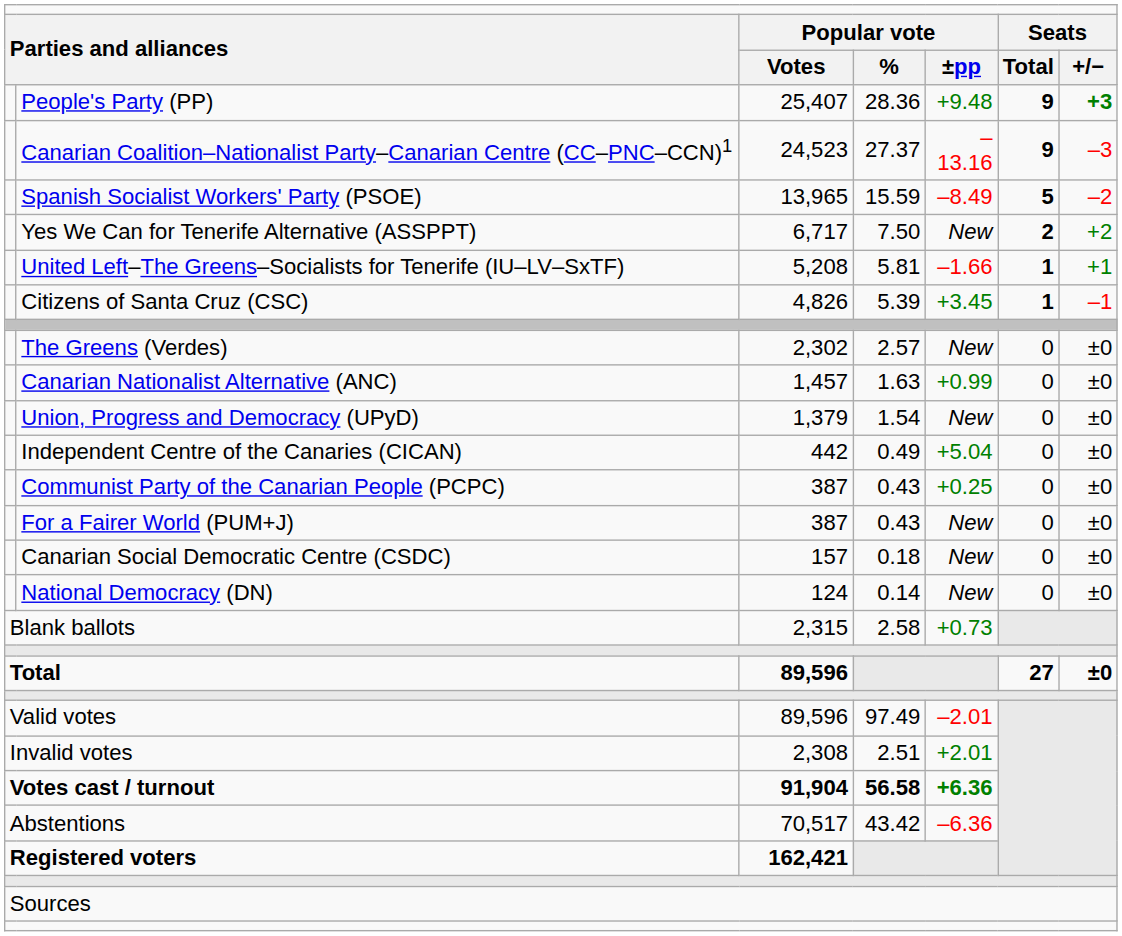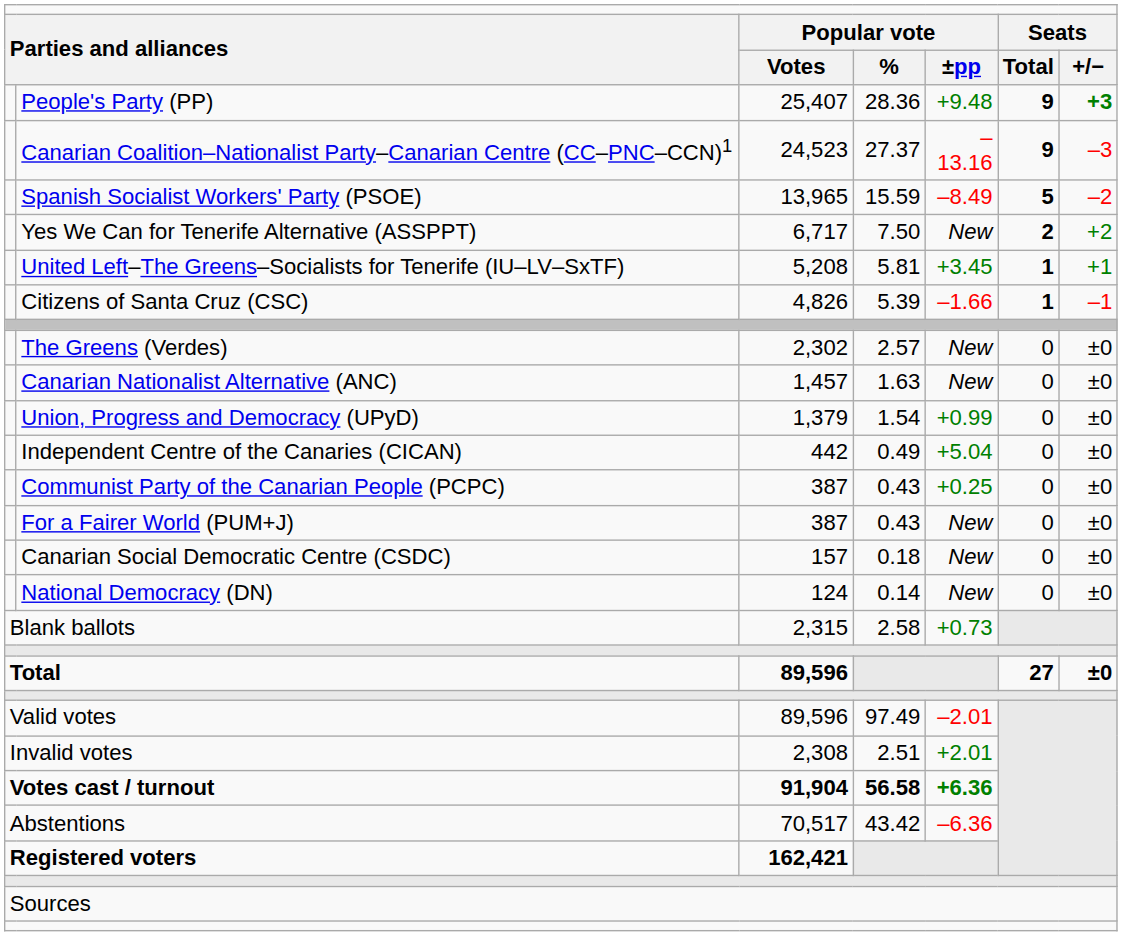United Left–The Greens–Socialists for Tenerife (IU–LV–SxTF) | column 5: –1.66 -> +3.45
Citizens of Santa Cruz (CSC) | column 5: +3.45 -> –1.66
Canarian Nationalist Alternative (ANC) | column 5: +0.99 -> New
Union, Progress and Democracy (UPyD) | column 5: New -> +0.99
